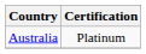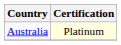Australia | Certification: no background -> lightyellow background
